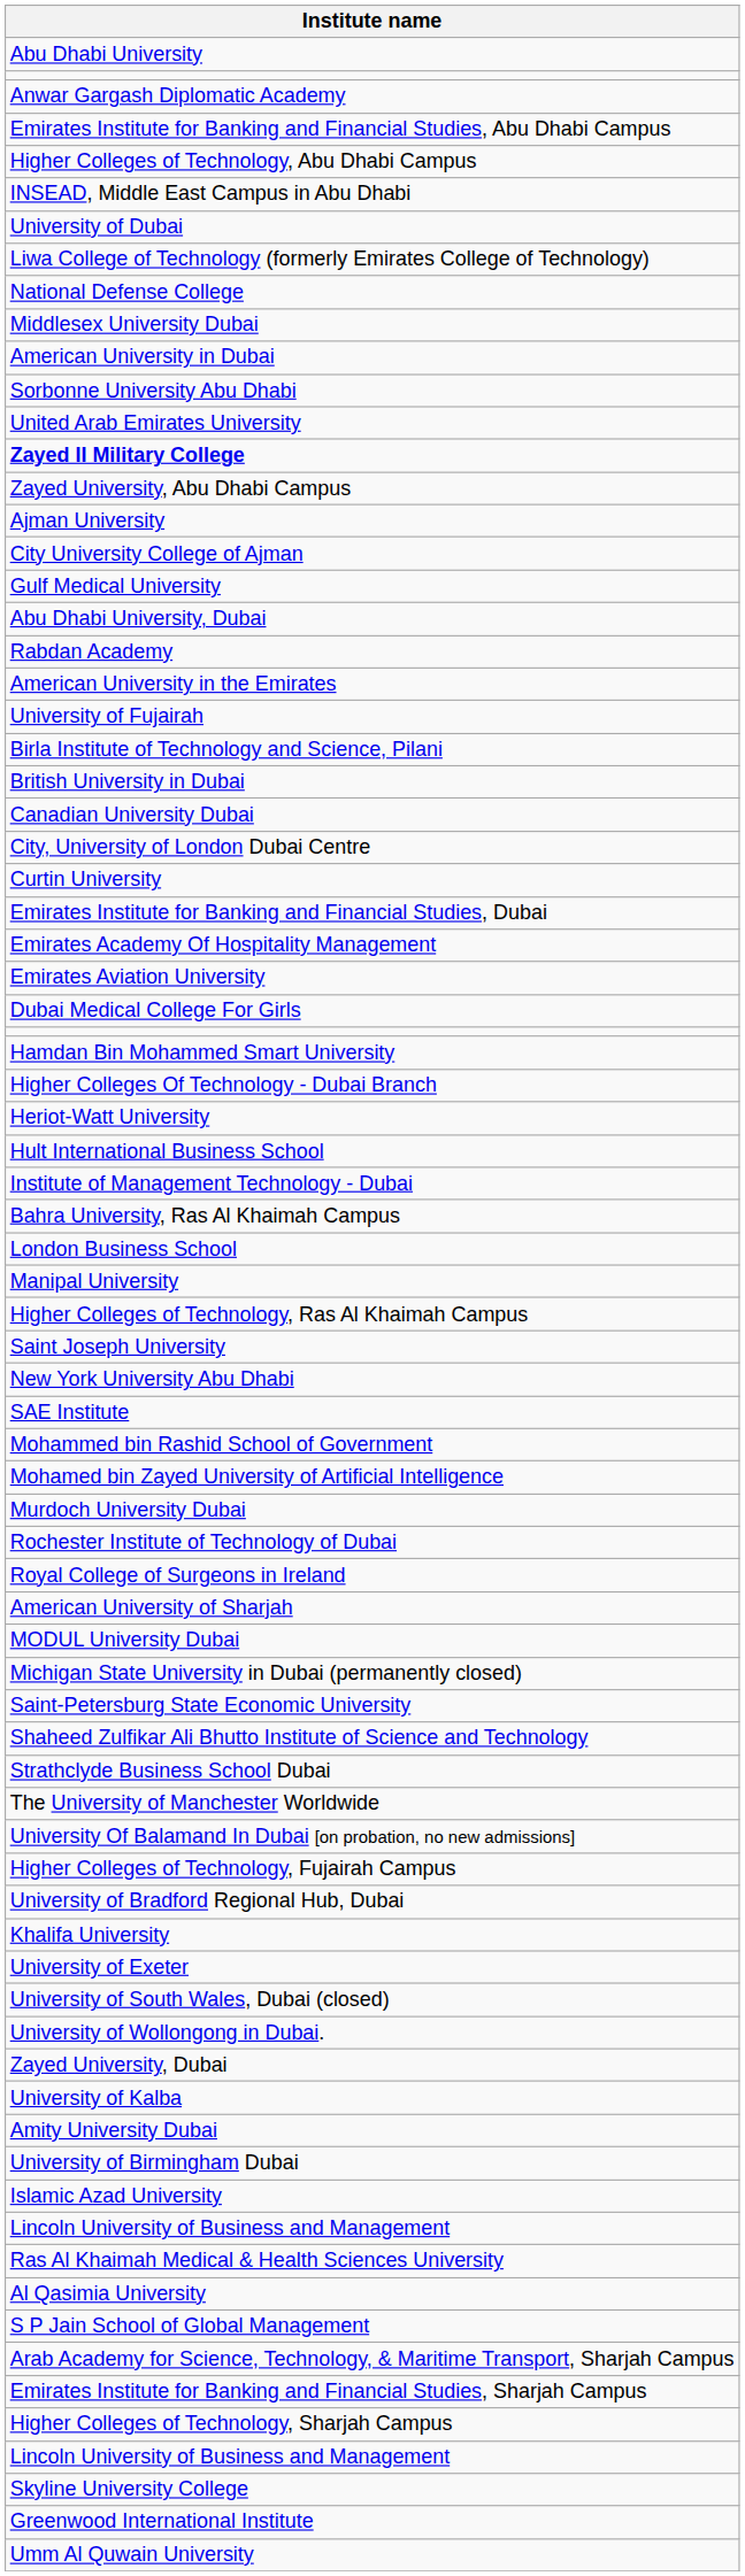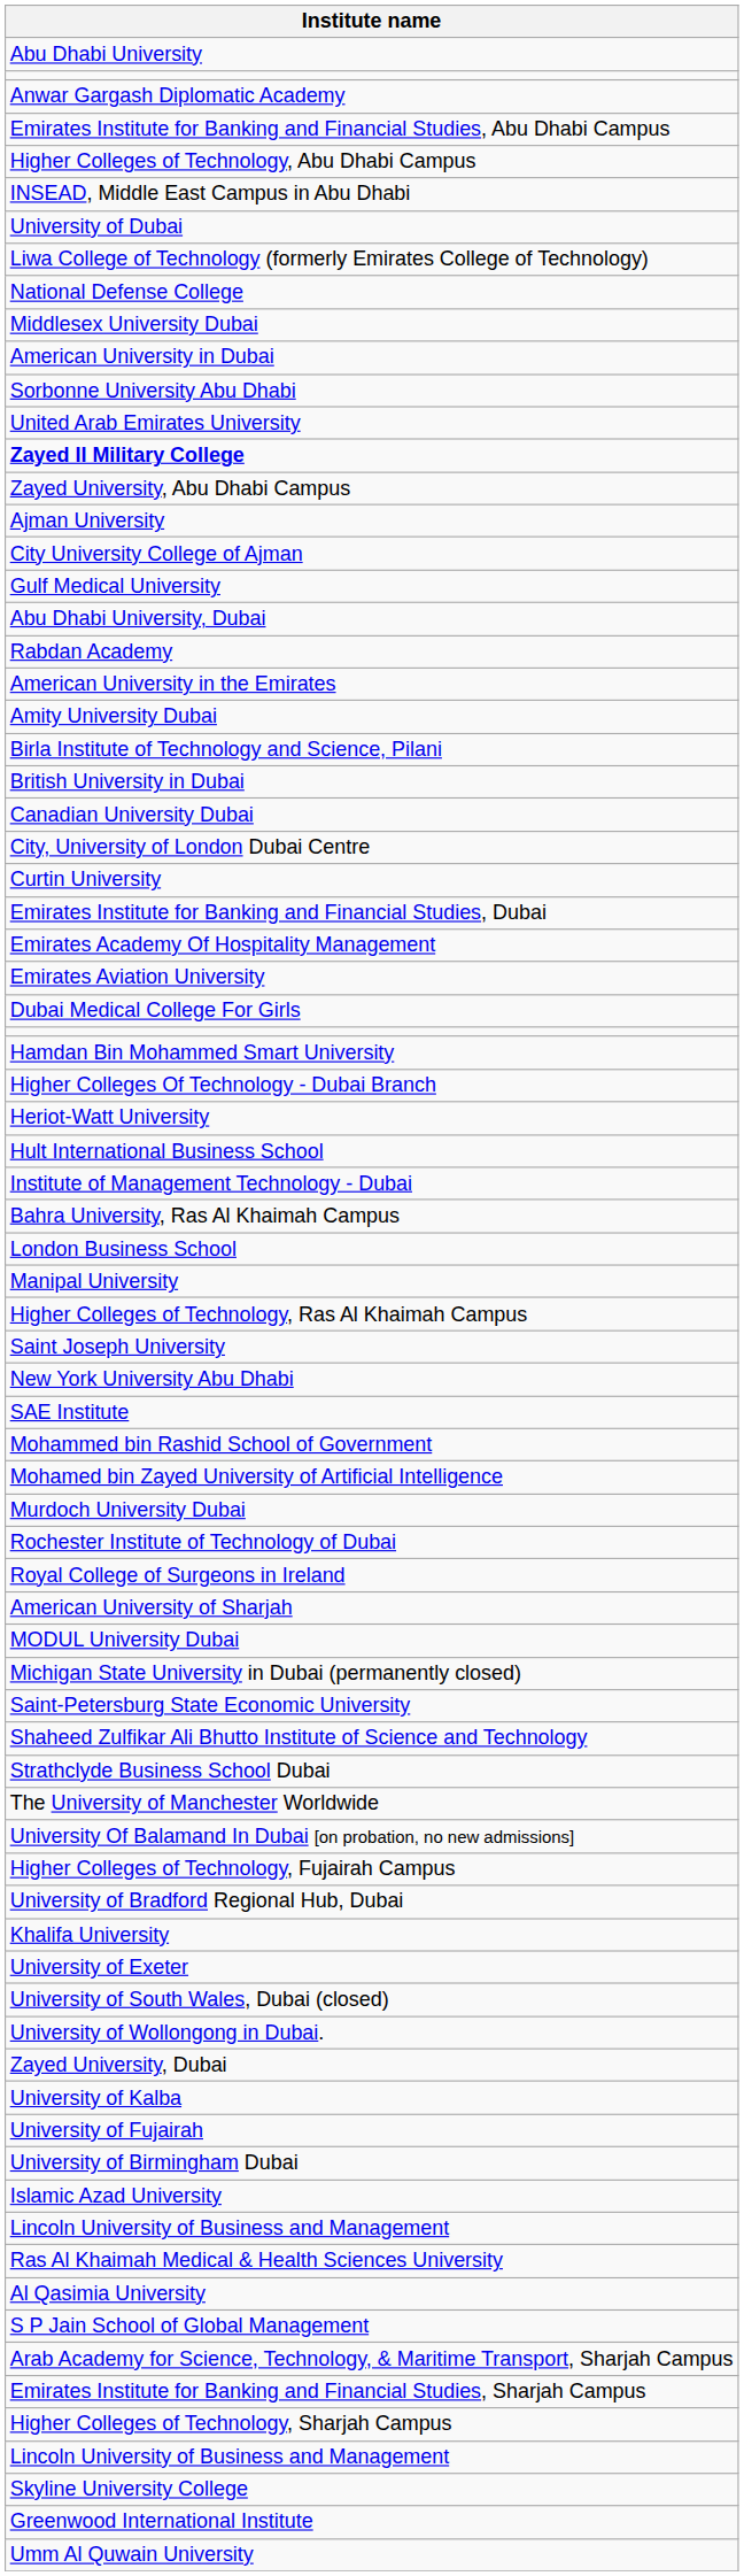row 23 | column 1: University of Fujairah -> Amity University Dubai
row 67 | column 1: Amity University Dubai -> University of Fujairah
